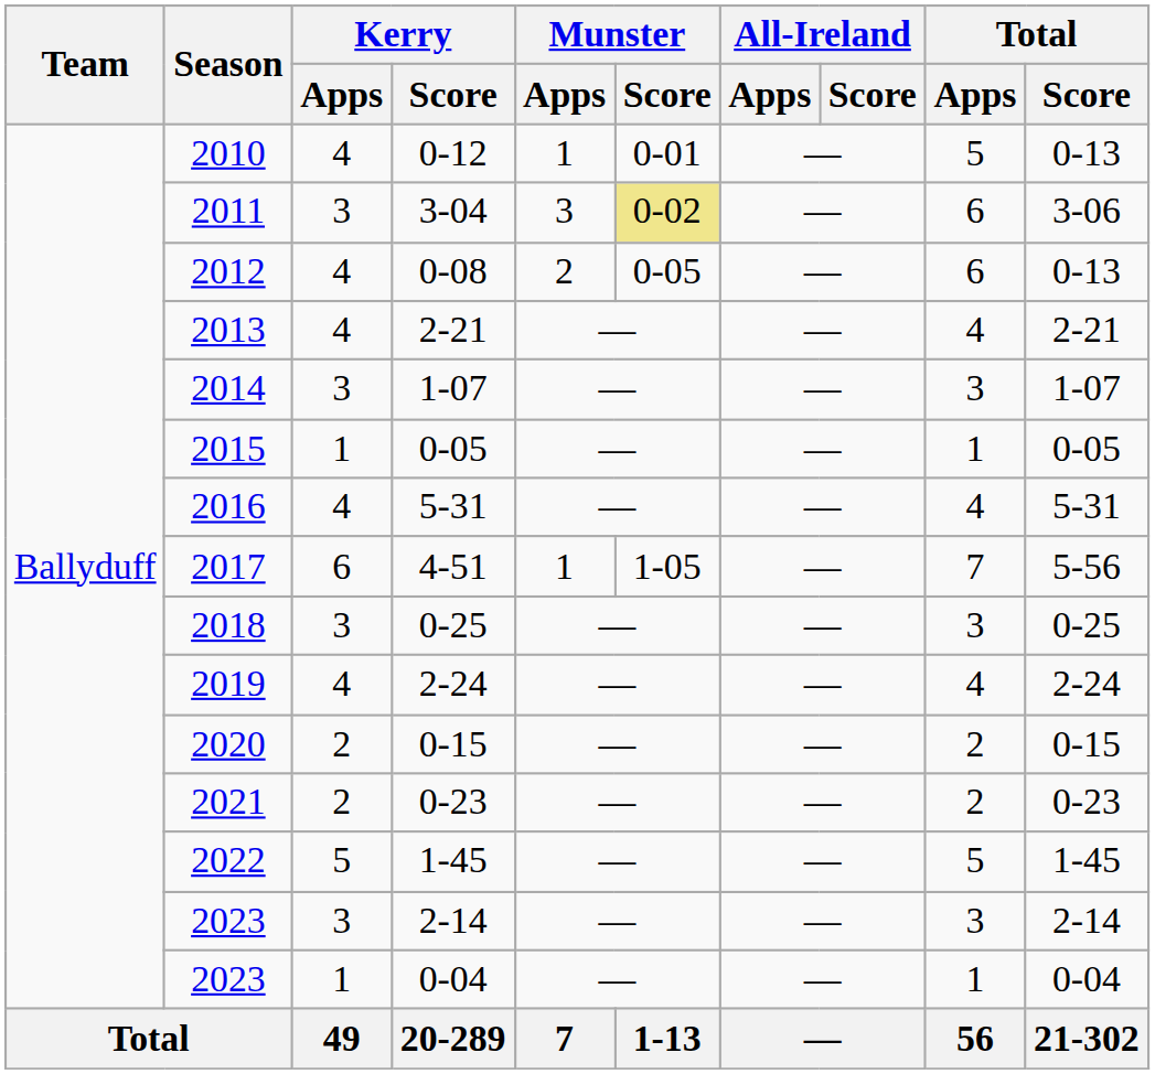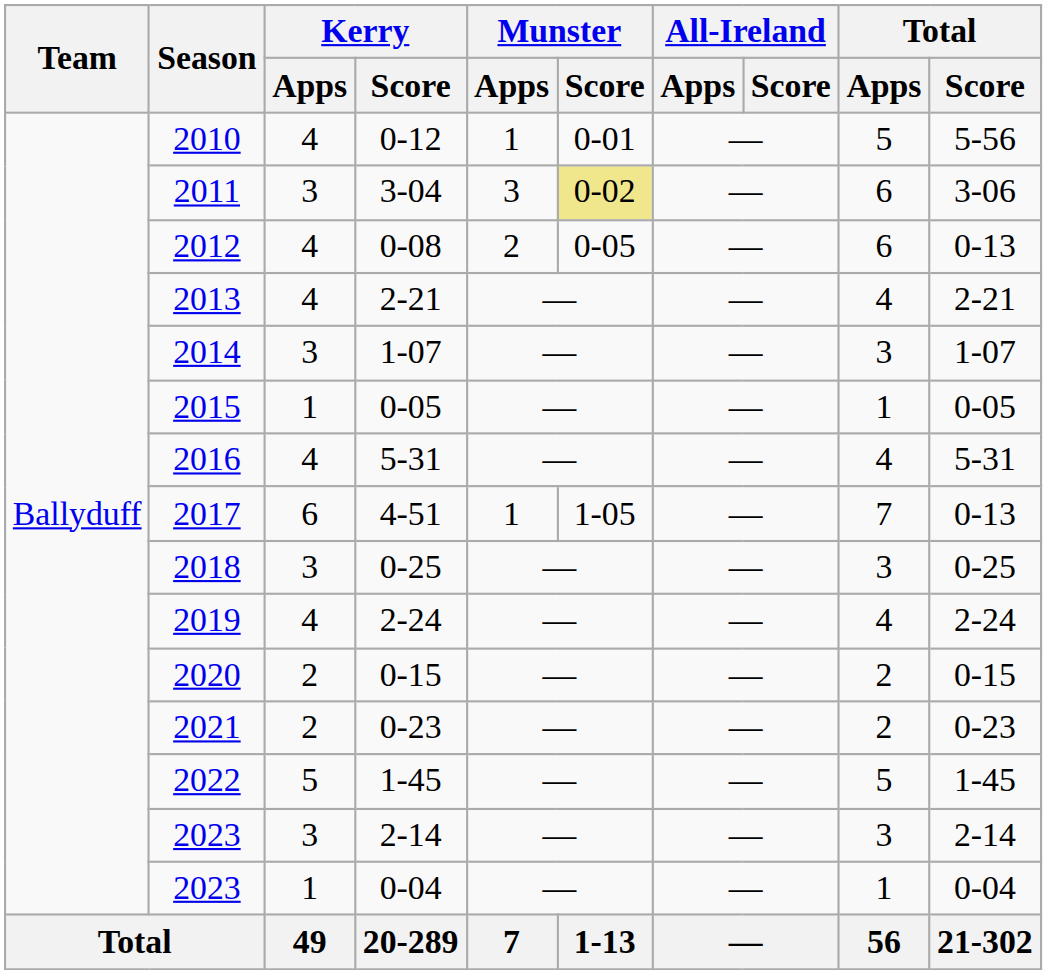0-12 | Total / Score: 0-13 -> 5-56
4-51 | Total / Score: 5-56 -> 0-13
